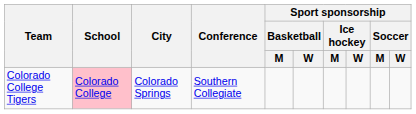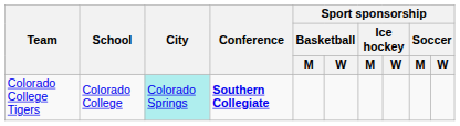Colorado College Tigers | School: pink background -> no background
Colorado College Tigers | City: no background -> paleturquoise background
Colorado College Tigers | Conference: normal -> bold
